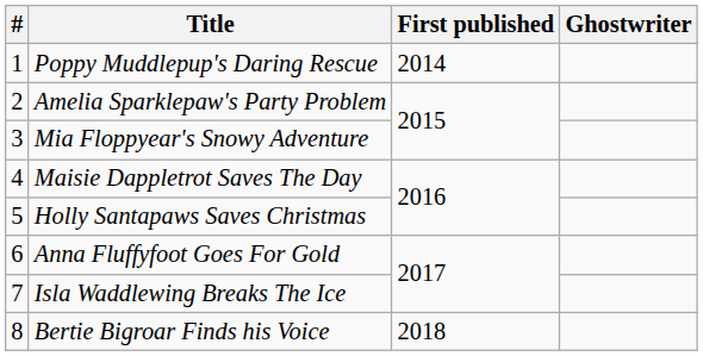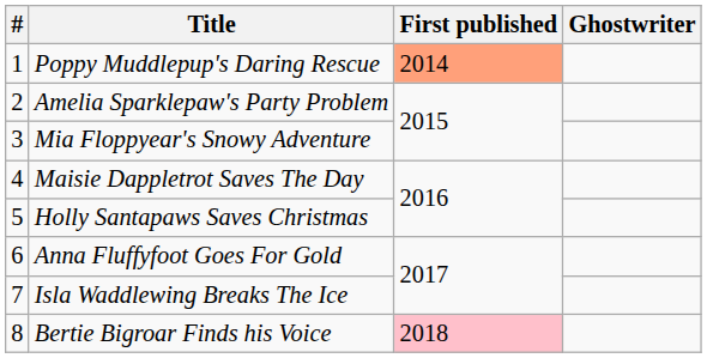Poppy Muddlepup's Daring Rescue | First published: no background -> lightsalmon background
Bertie Bigroar Finds his Voice | First published: no background -> pink background
